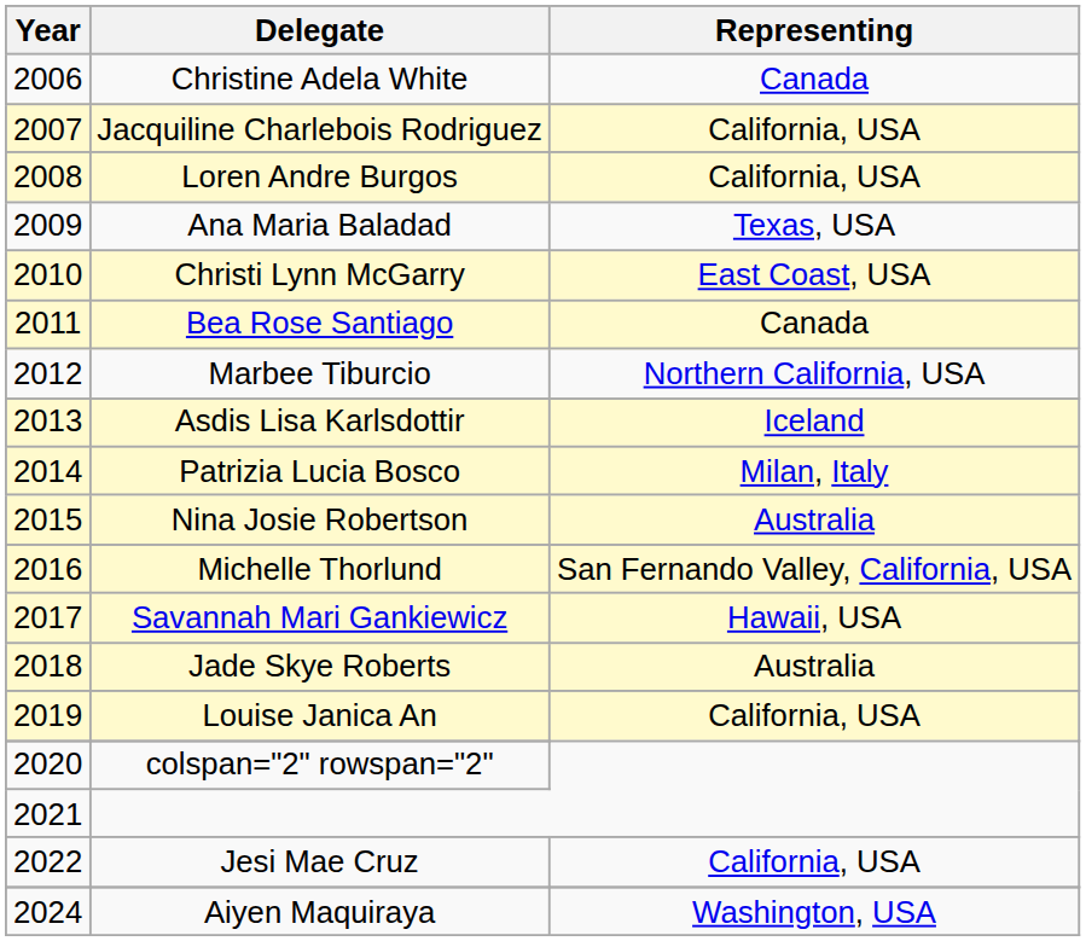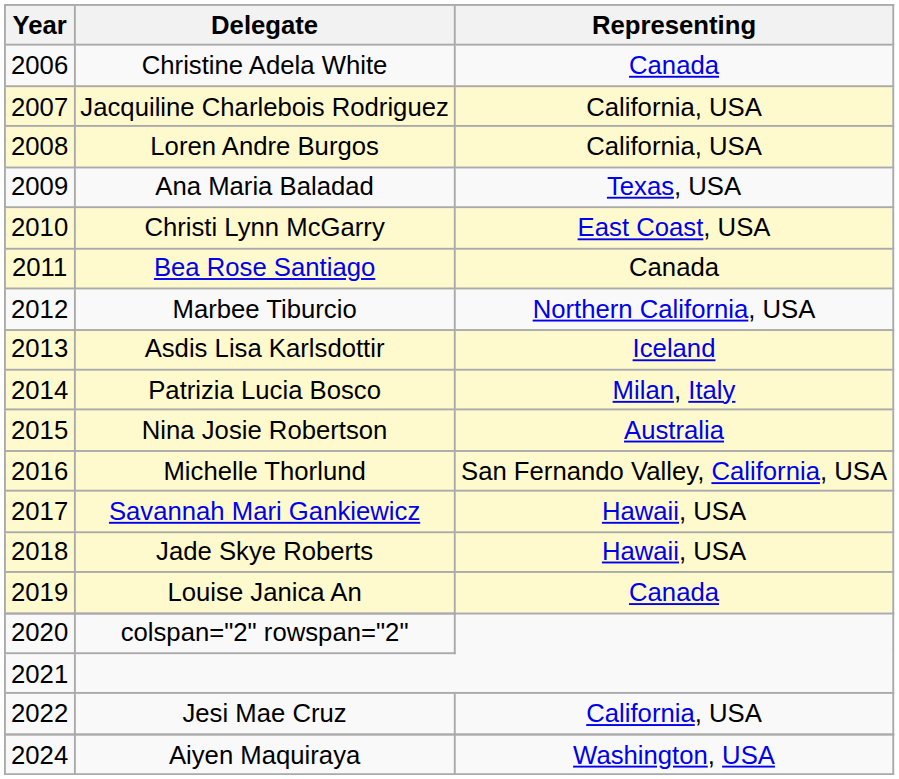Jade Skye Roberts | Representing: Australia -> Hawaii, USA
Louise Janica An | Representing: California, USA -> Canada
